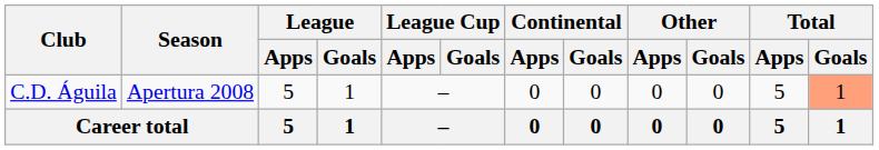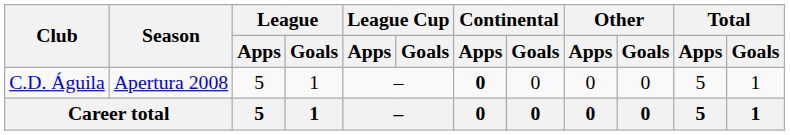C.D. Águila | Continental / Apps: normal -> bold
C.D. Águila | Total / Goals: lightsalmon background -> no background
